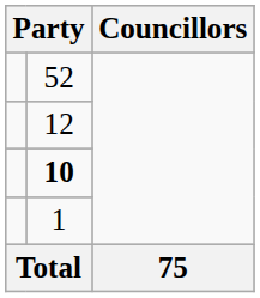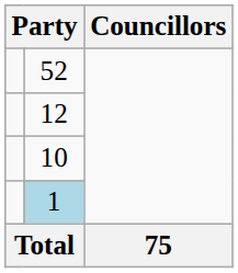10 | column 2: bold -> normal
1 | column 2: no background -> lightblue background
